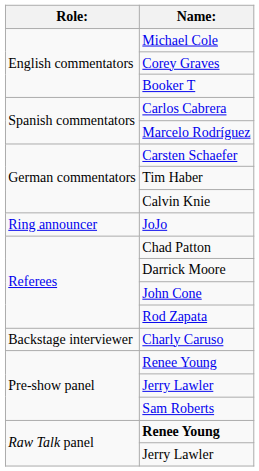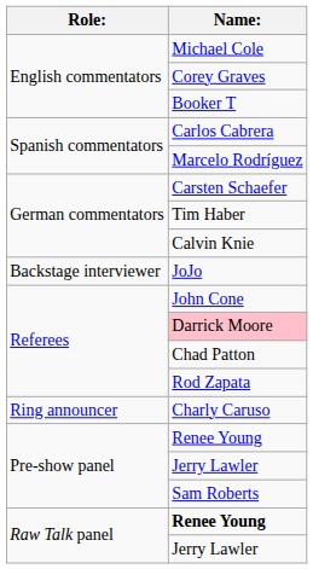row 10 | Role:: Ring announcer -> Backstage interviewer
row 11 | Name:: Chad Patton -> John Cone
row 12 | Name:: no background -> pink background
row 13 | Name:: John Cone -> Chad Patton
row 15 | Role:: Backstage interviewer -> Ring announcer
